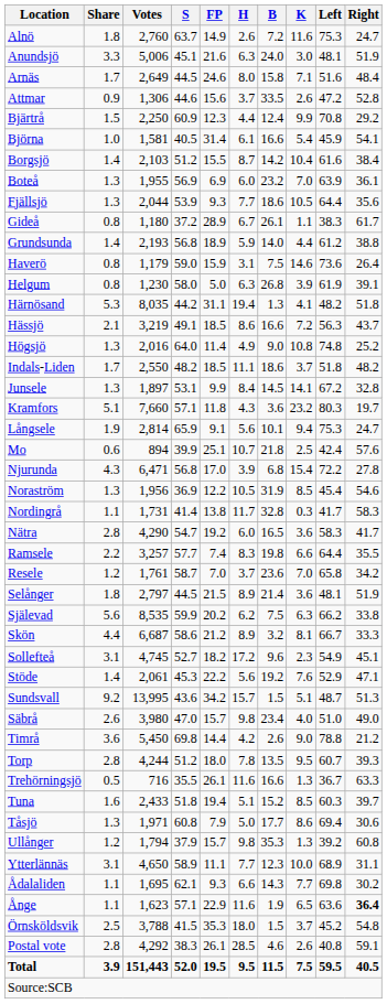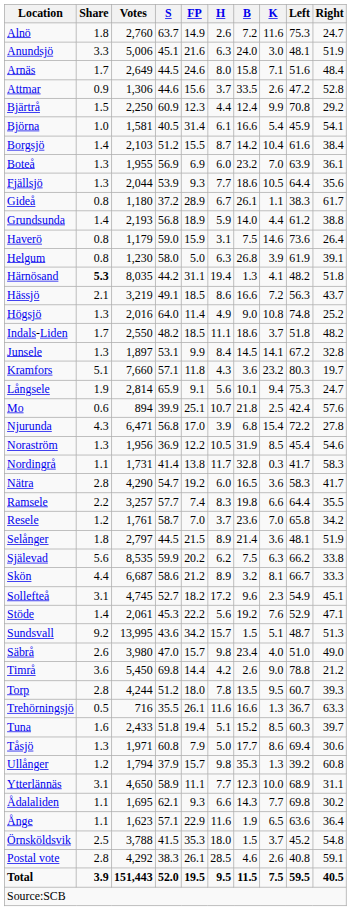Härnösand | Share: normal -> bold
Ånge | Right: bold -> normal
